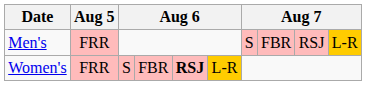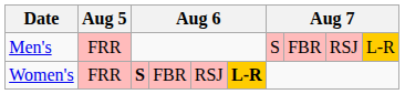Women's | column 3: normal -> bold
Women's | column 5: bold -> normal
Women's | column 6: normal -> bold
